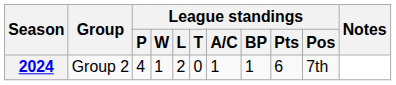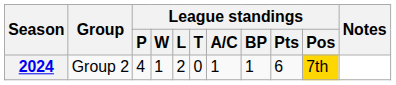2024 | League standings / Pos: no background -> gold background
